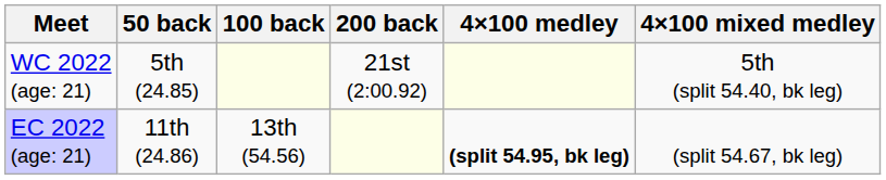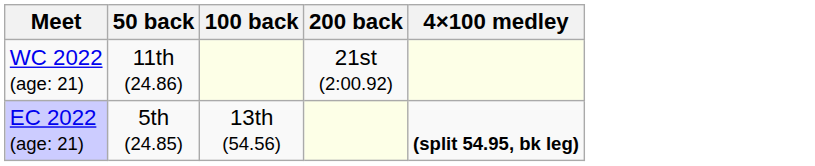- column: 4×100 mixed medley | 5th (split 54.40, bk leg) | (split 54.67, bk leg)
WC 2022 (age: 21) | 50 back: 5th (24.85) -> 11th (24.86)
EC 2022 (age: 21) | 50 back: 11th (24.86) -> 5th (24.85)
